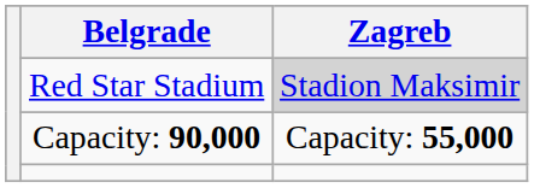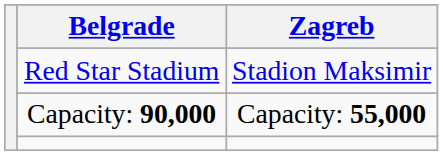Red Star Stadium | Zagreb: lightgrey background -> no background
